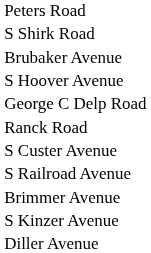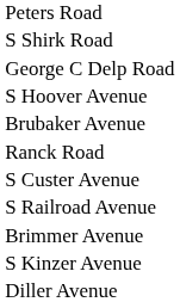row 3 | column 1: Brubaker Avenue -> George C Delp Road
row 5 | column 1: George C Delp Road -> Brubaker Avenue
